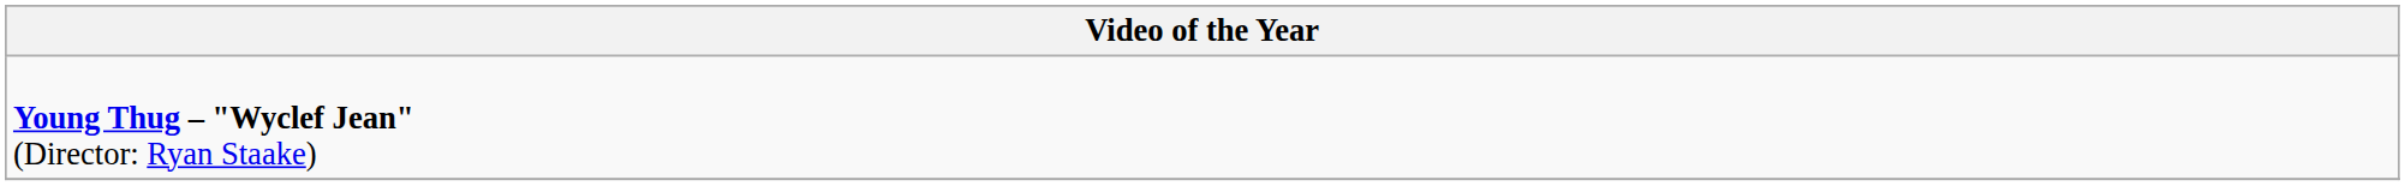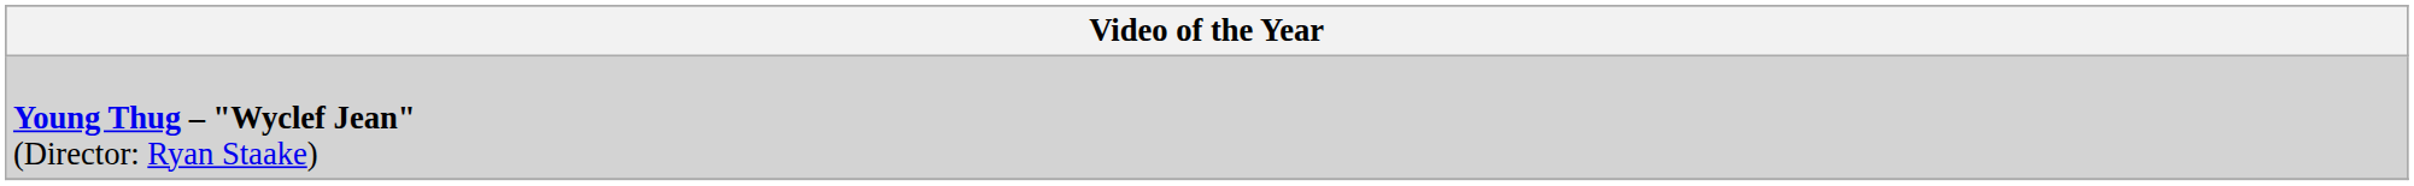row 2 | column 1: no background -> lightgrey background
